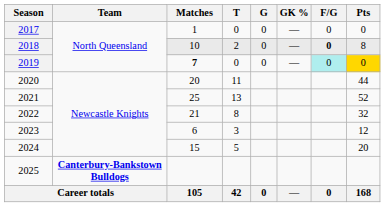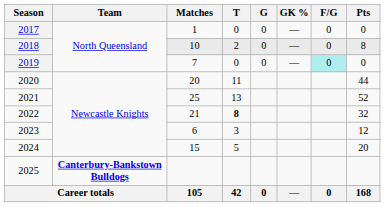2018 | F/G: bold -> normal
2019 | Matches: bold -> normal
2019 | Pts: gold background -> no background
2022 | T: normal -> bold
